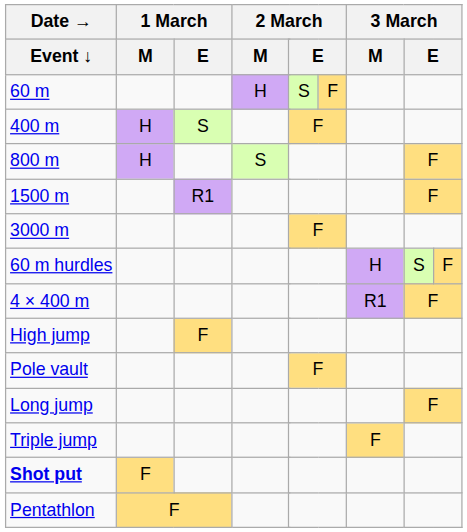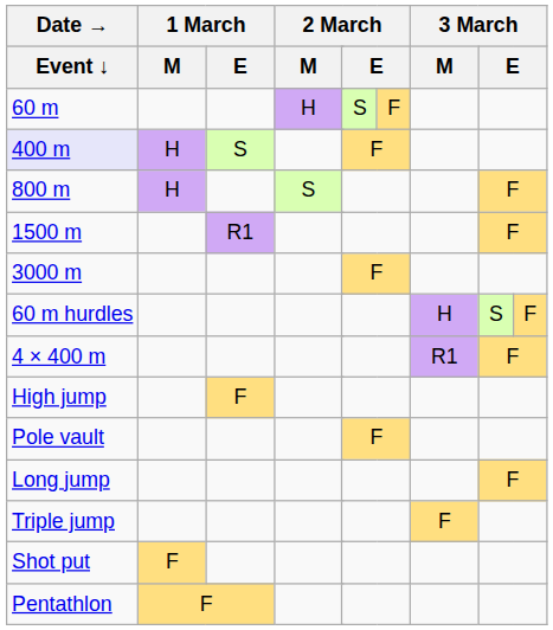400 m | Date → / Event ↓: no background -> lavender background
Shot put | Date → / Event ↓: bold -> normal
